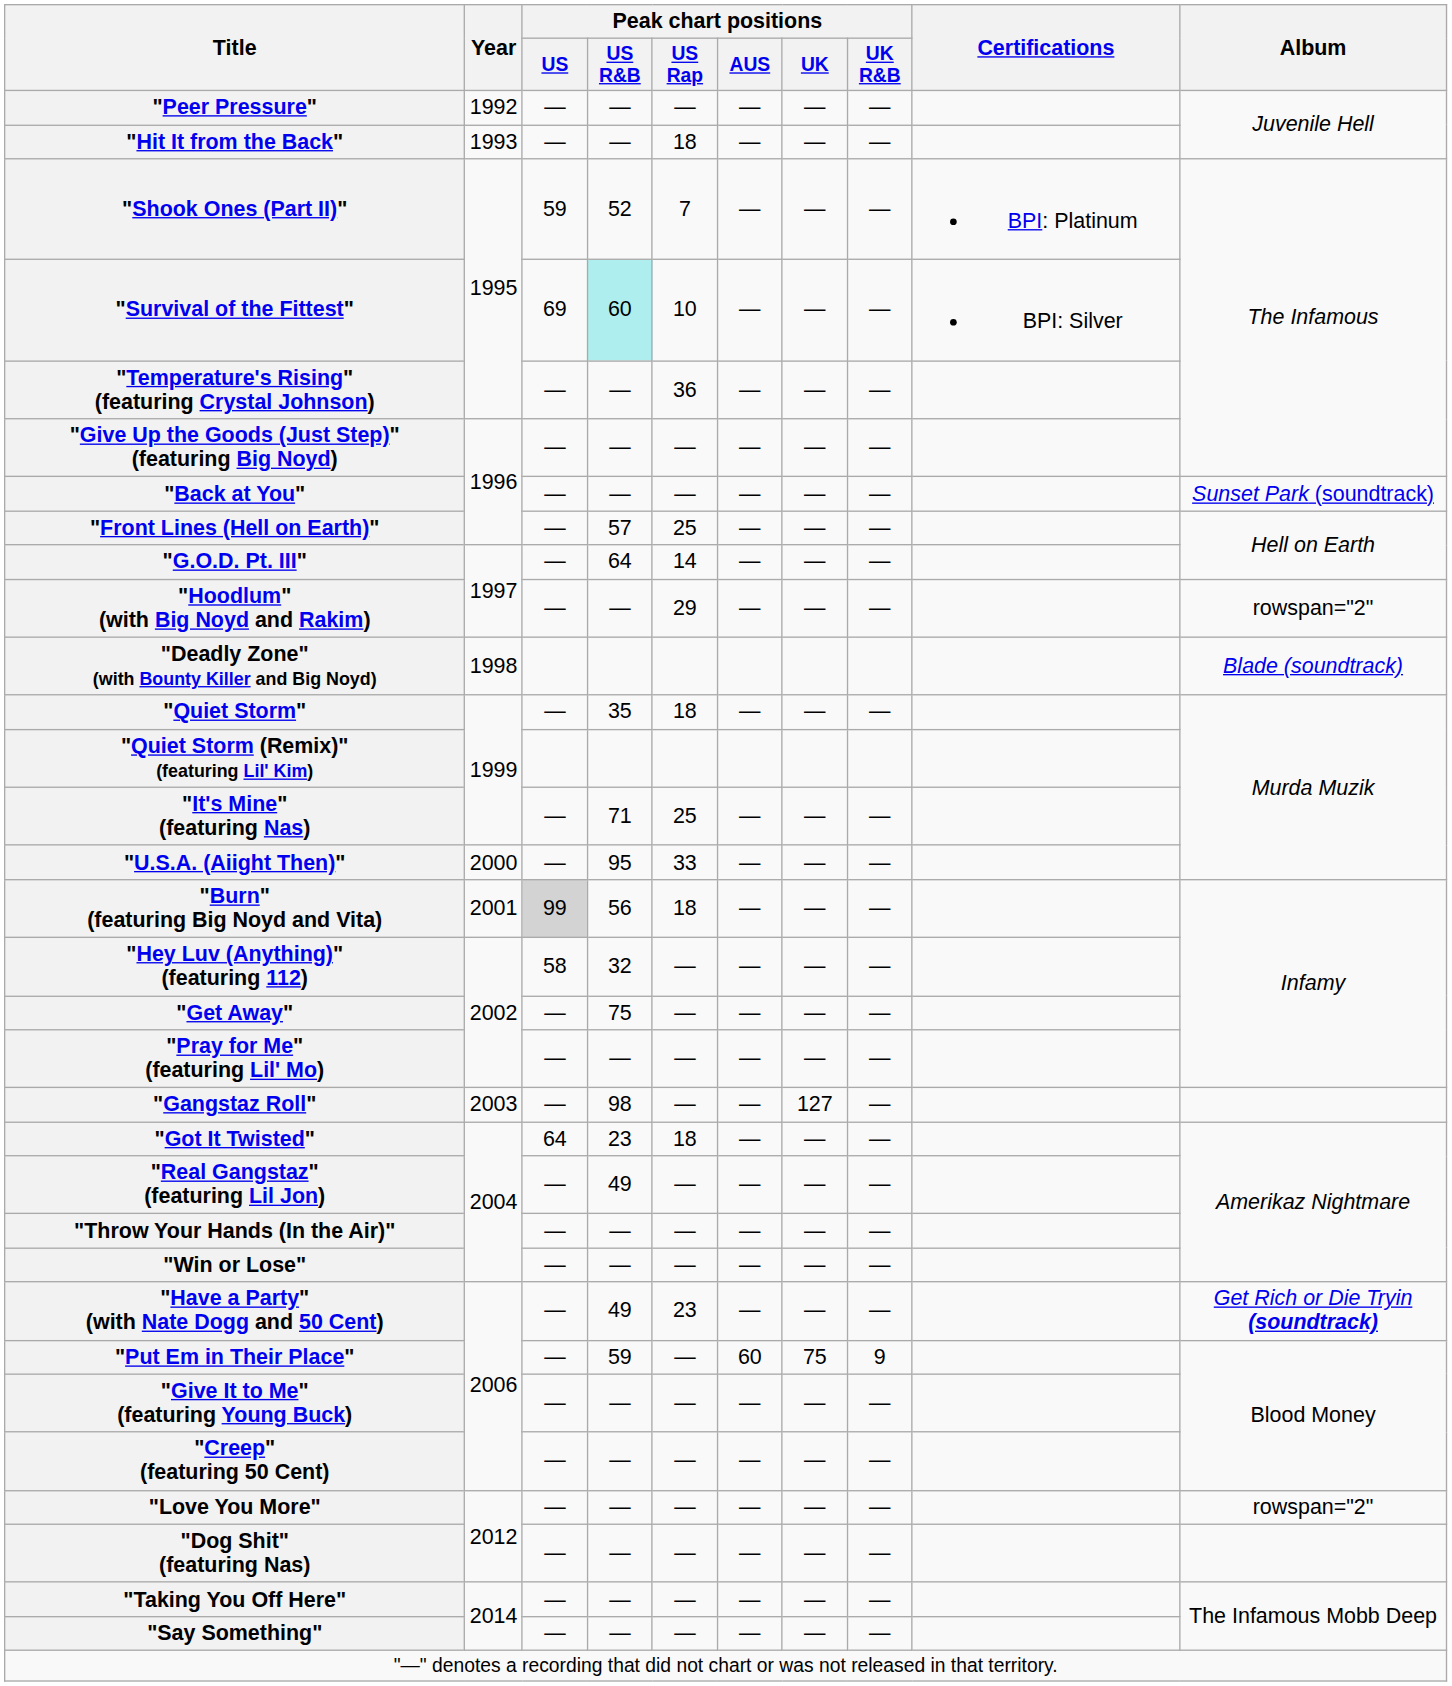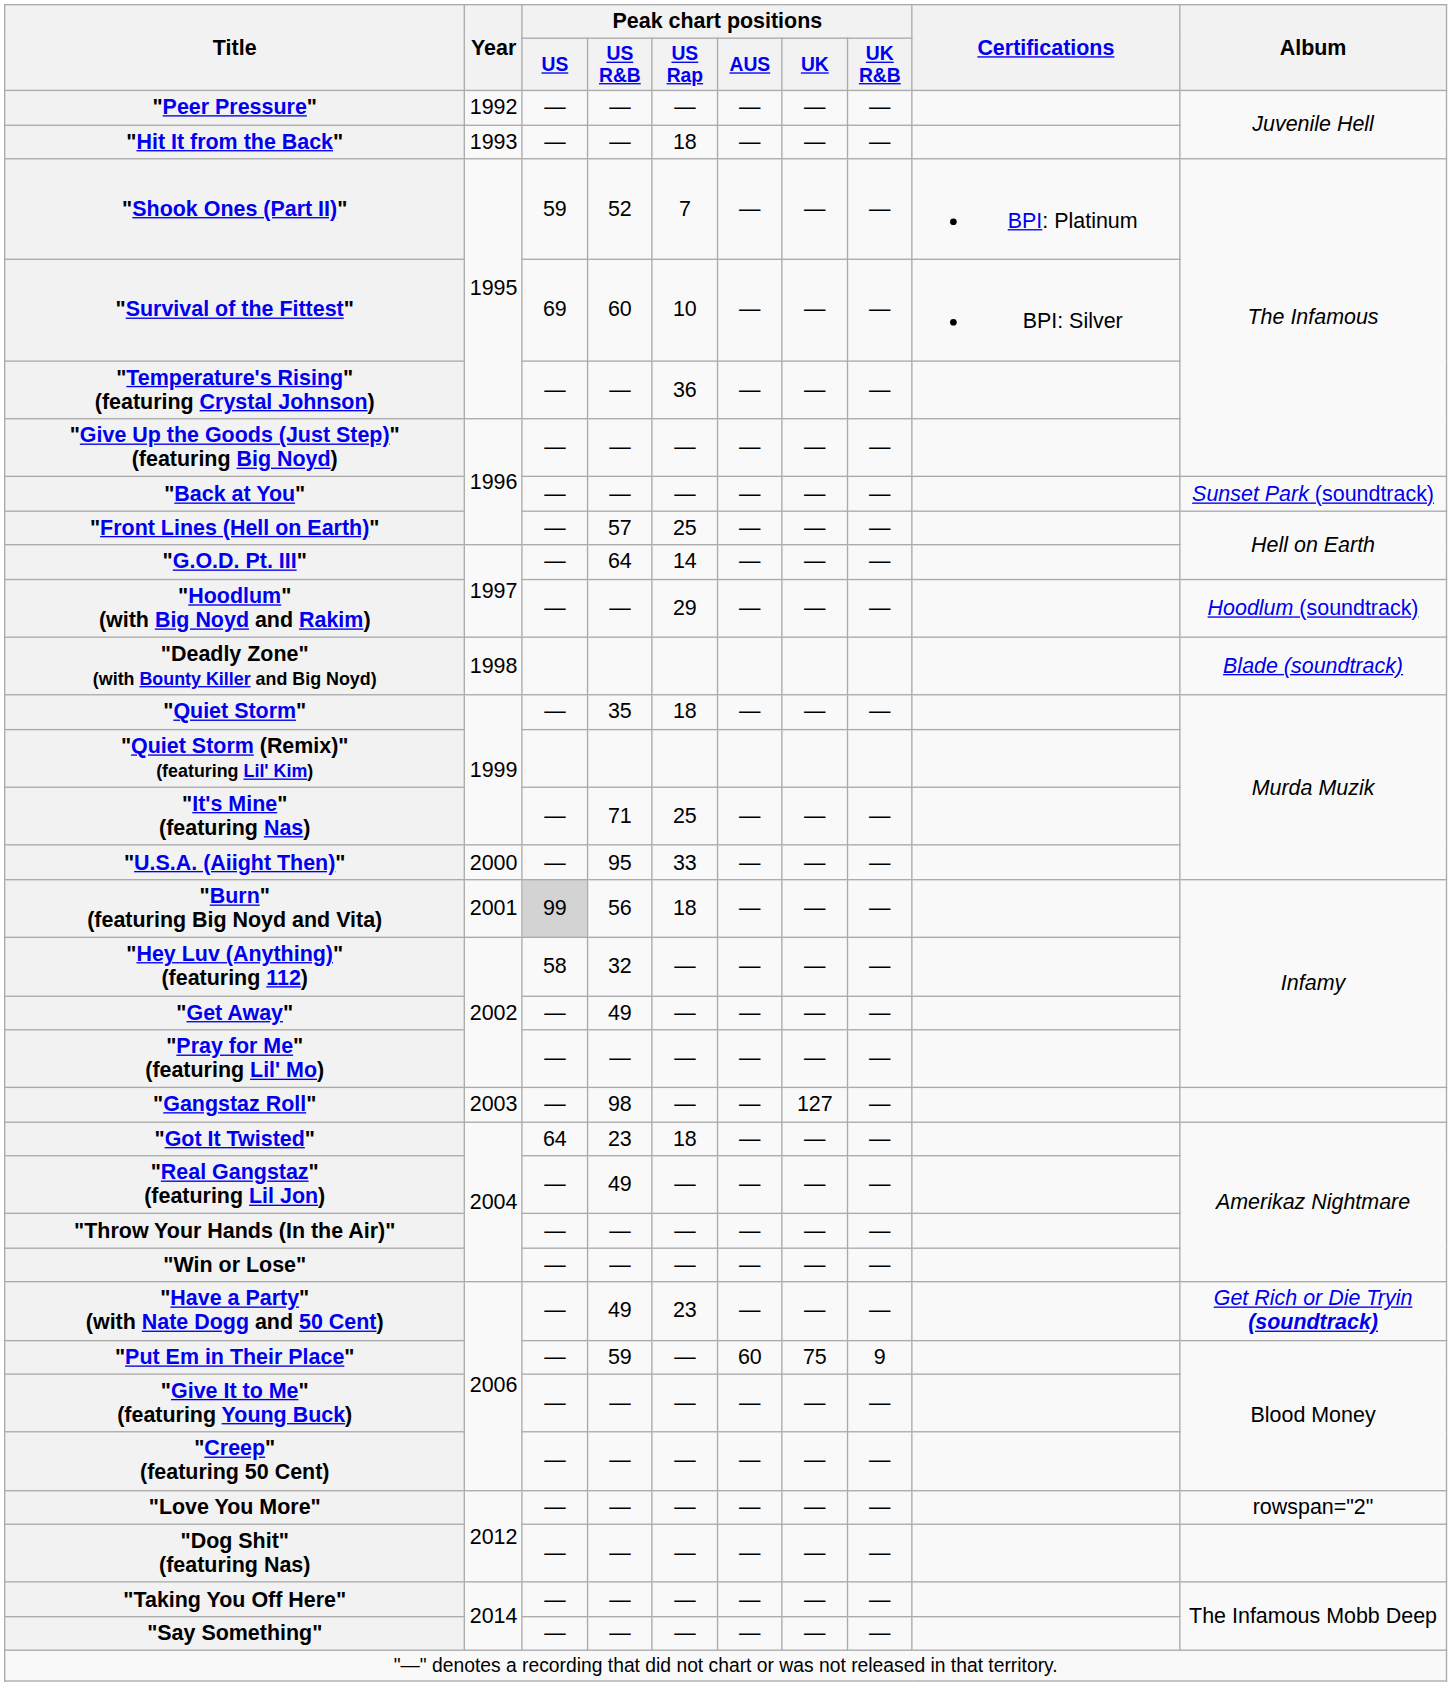"Survival of the Fittest" | Peak chart positions / US R&B: paleturquoise background -> no background
"Hoodlum" (with Big Noyd and Rakim) | Album: rowspan="2" -> Hoodlum (soundtrack)
"Get Away" | Peak chart positions / US R&B: 75 -> 49
